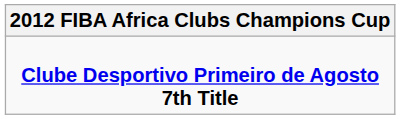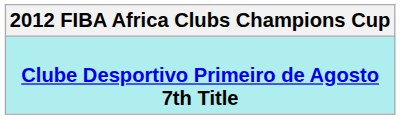row 2 | column 1: no background -> paleturquoise background
